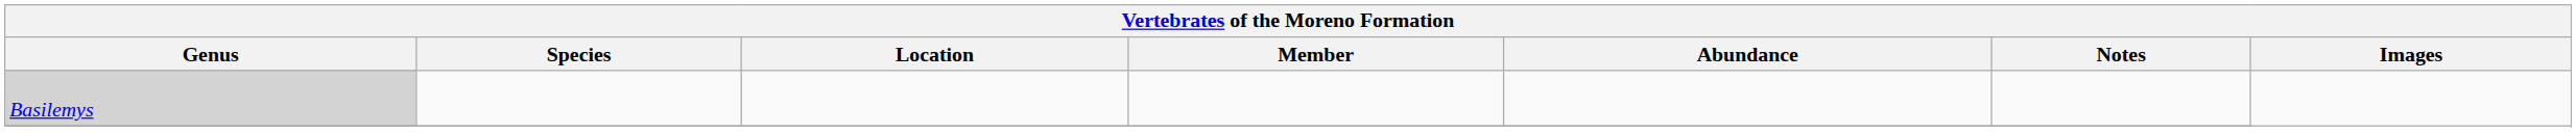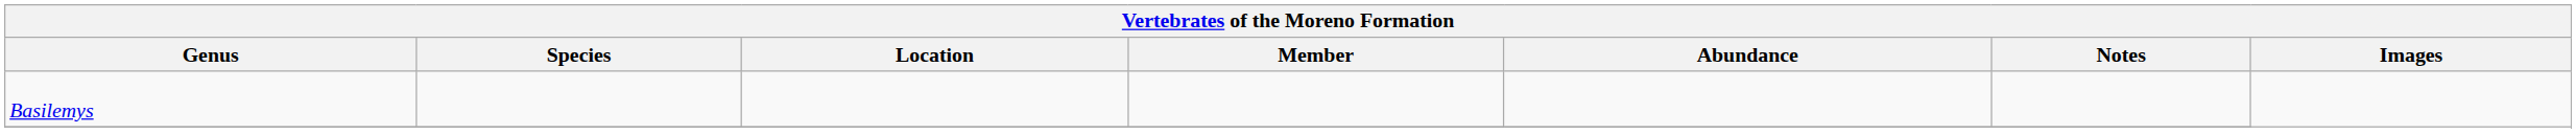Basilemys | Genus: lightgrey background -> no background
